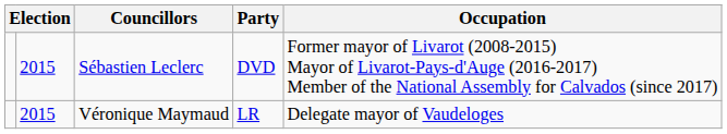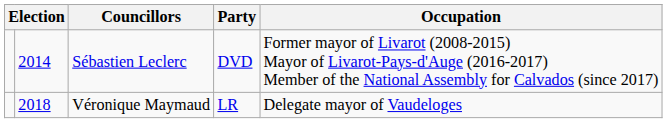Sébastien Leclerc | column 2: 2015 -> 2014
Véronique Maymaud | column 2: 2015 -> 2018
